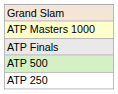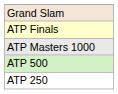row 2 | column 1: ATP Masters 1000 -> ATP Finals
row 3 | column 1: ATP Finals -> ATP Masters 1000
